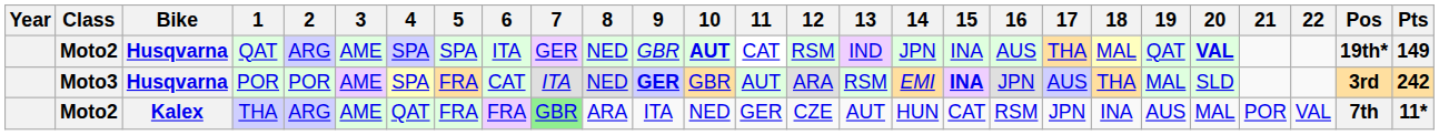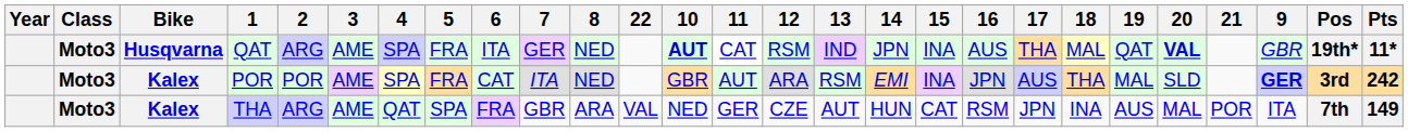columns swapped: 9 <-> 22
row 2 | Class: Moto2 -> Moto3
row 2 | 5: SPA -> FRA
row 2 | Pts: 149 -> 11*
row 3 | Bike: Husqvarna -> Kalex
row 3 | 15: bold -> normal
row 4 | Class: Moto2 -> Moto3
row 4 | 5: FRA -> SPA
row 4 | 7: lightgreen background -> no background
row 4 | Pts: 11* -> 149
